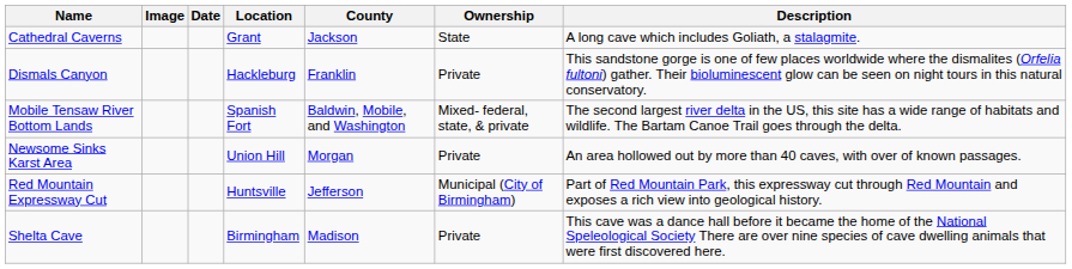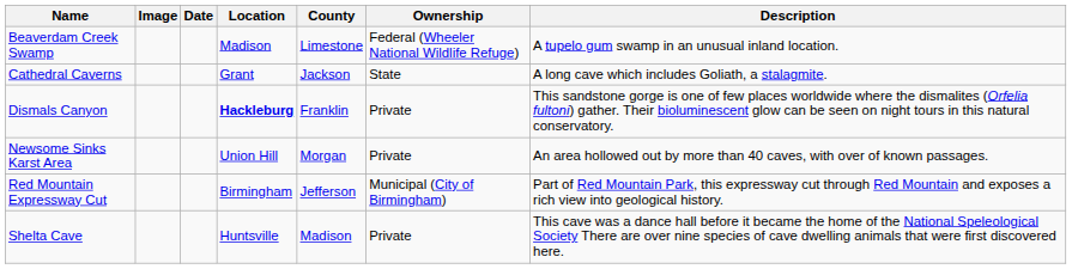+ row: Beaverdam Creek Swamp | Madison | Limestone | Federal (Wheeler National Wildlife Refuge) | A tupelo gum swamp in an unusual inland location.
Dismals Canyon | Location: normal -> bold
- row: Mobile Tensaw River Bottom Lands | Spanish Fort | Baldwin, Mobile, and Washington | Mixed- federal, state, & private | The second largest river delta in the US, this site has a wide range of habitats and wildlife. The Bartam Canoe Trail goes through the delta.
Red Mountain Expressway Cut | Location: Huntsville -> Birmingham
Shelta Cave | Location: Birmingham -> Huntsville
